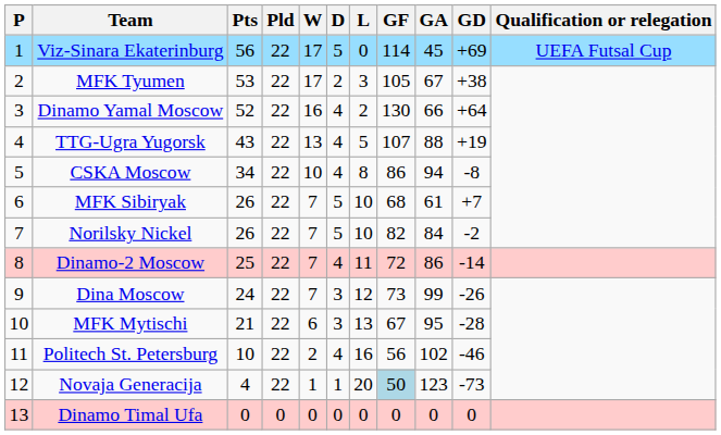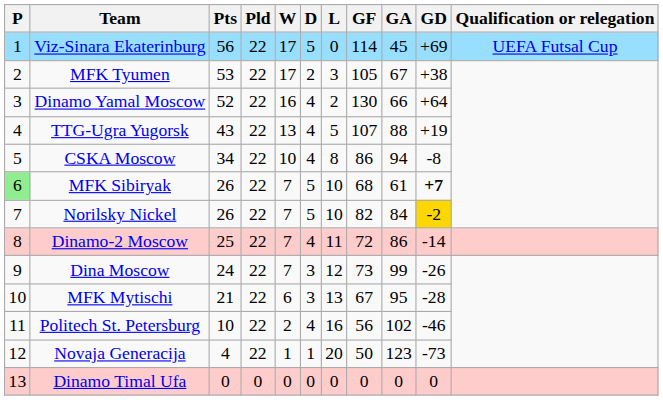MFK Sibiryak | P: no background -> lightgreen background
MFK Sibiryak | GD: normal -> bold
Norilsky Nickel | GD: no background -> gold background
Novaja Generacija | GF: lightblue background -> no background
